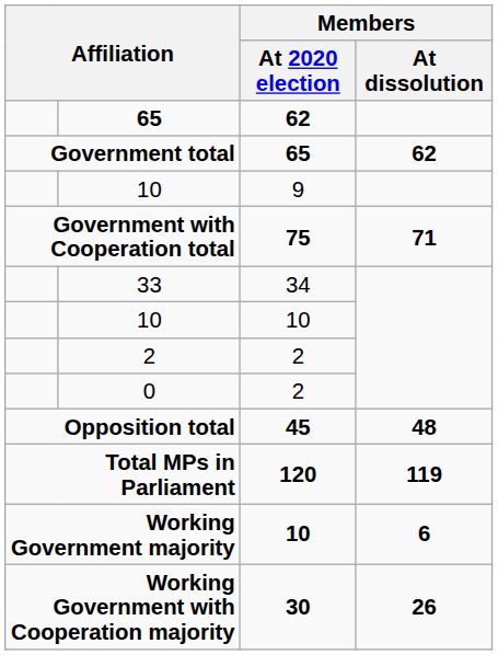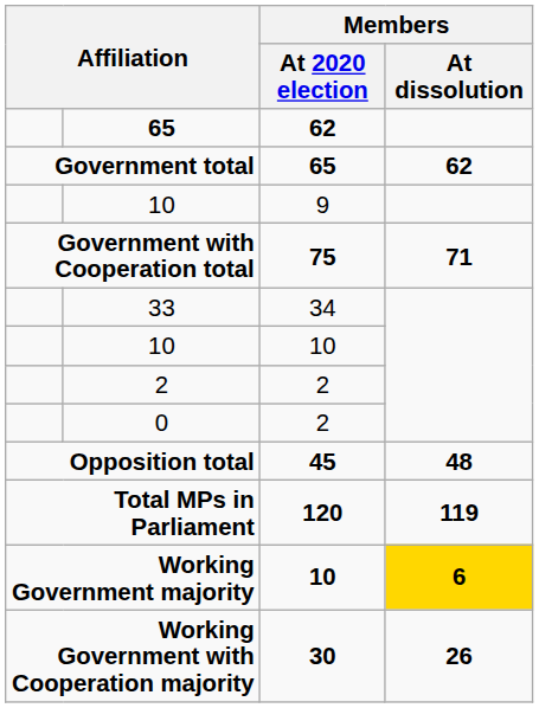Working Government majority | Members / At dissolution: no background -> gold background
